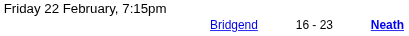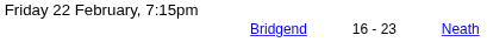Bridgend | column 3: bold -> normal
